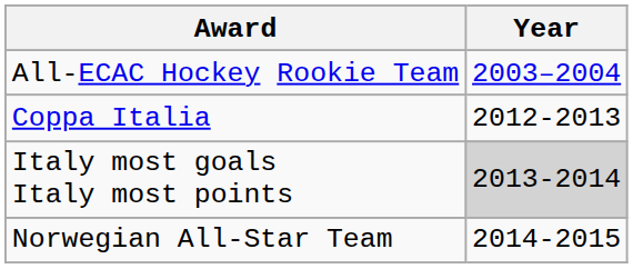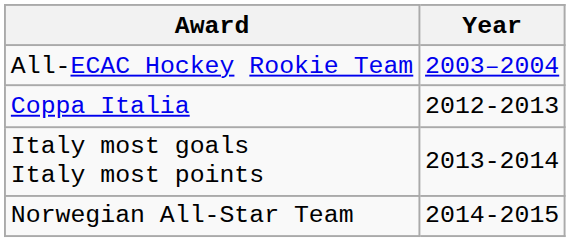Italy most goals Italy most points | Year: lightgrey background -> no background
